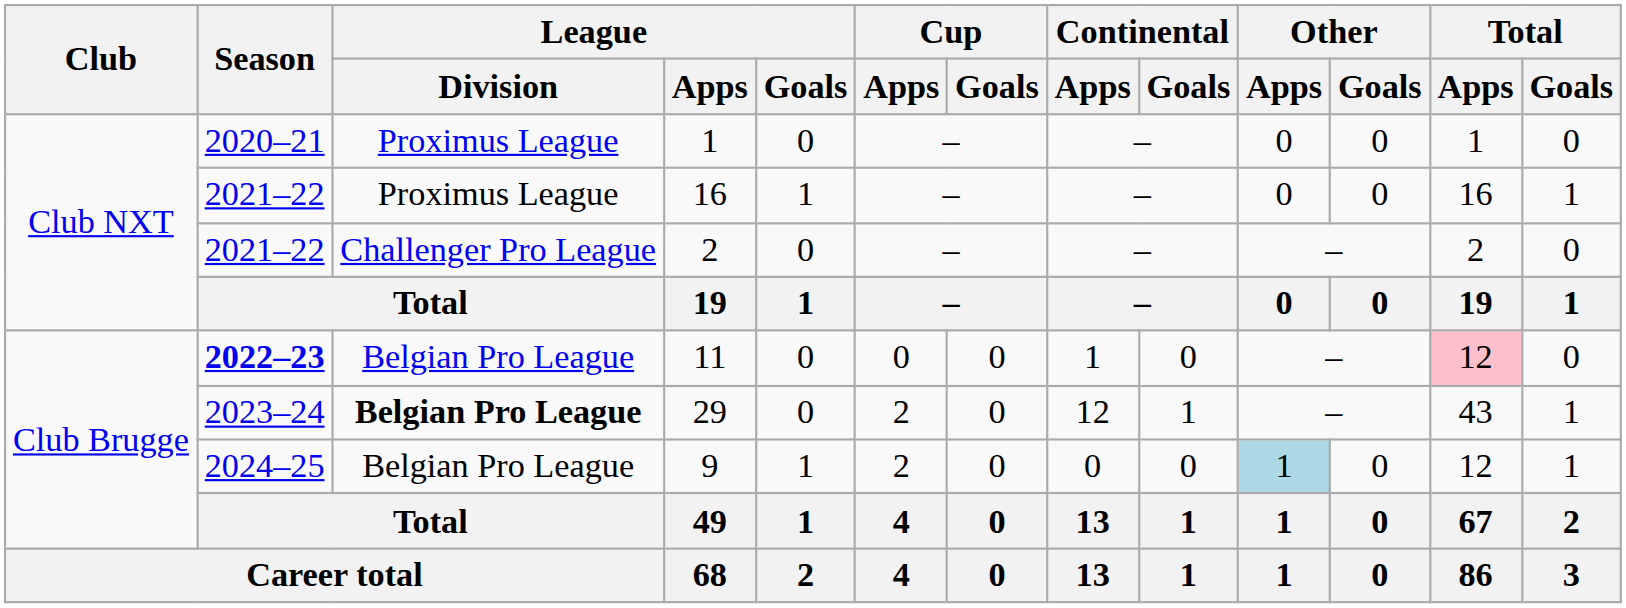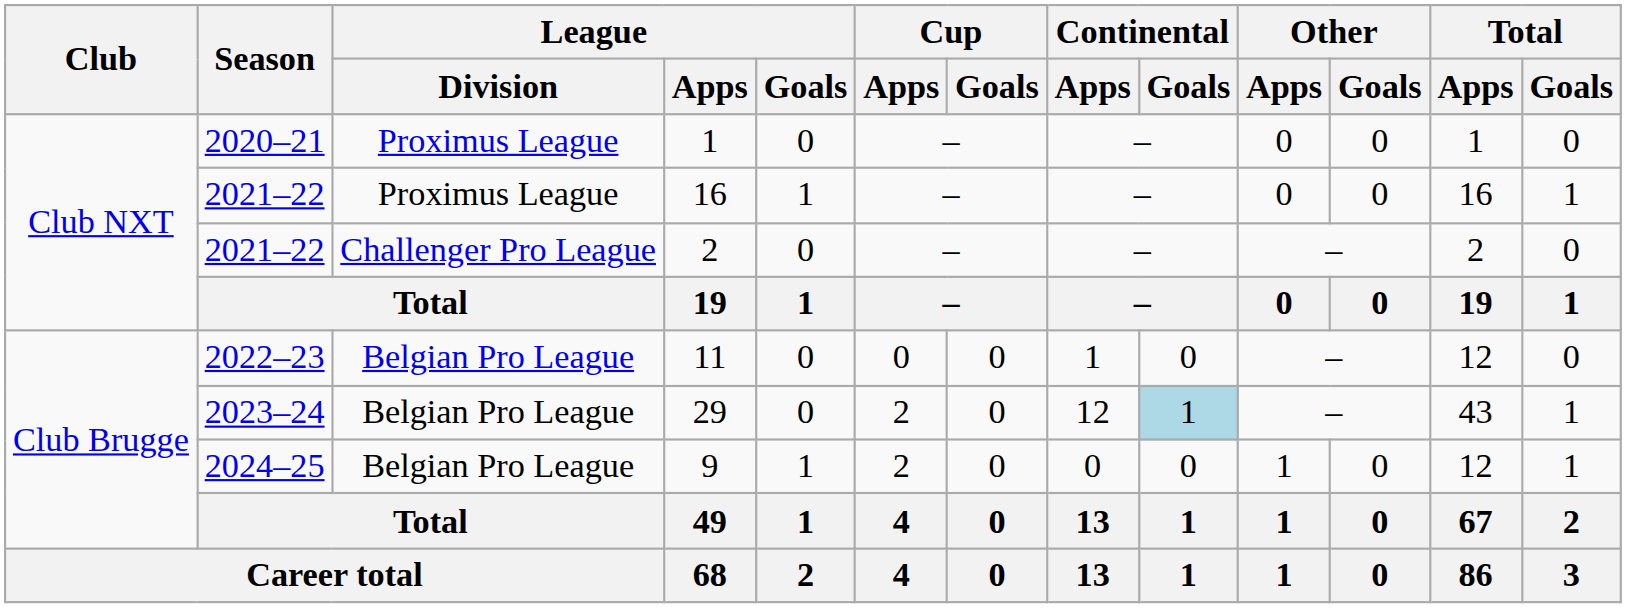11 | Season: bold -> normal
11 | Total / Apps: pink background -> no background
29 | League / Division: bold -> normal
29 | Continental / Goals: no background -> lightblue background
9 | Other / Apps: lightblue background -> no background
